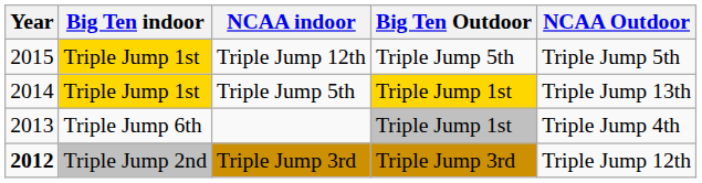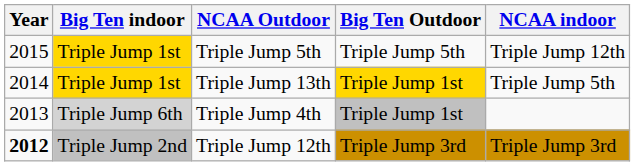columns swapped: NCAA indoor <-> NCAA Outdoor
row 4 | Big Ten indoor: no background -> lightgrey background
